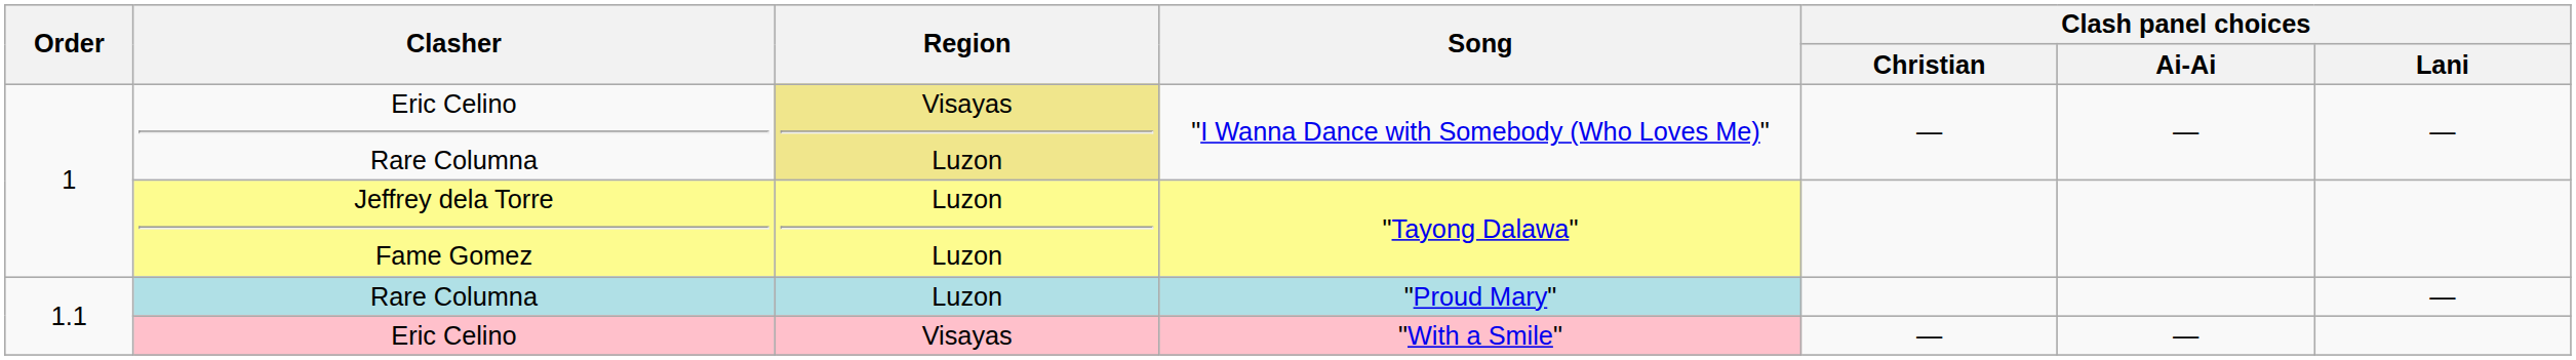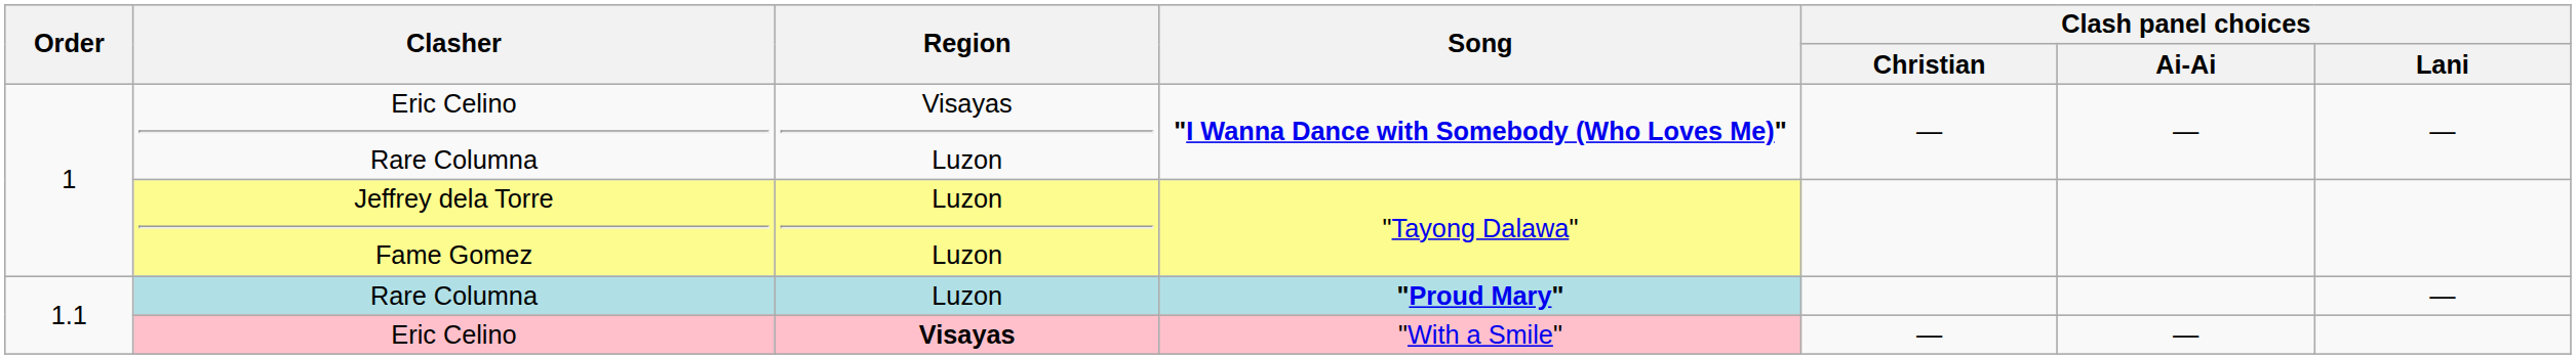Eric Celino Rare Columna | Region: khaki background -> no background
Eric Celino Rare Columna | Song: normal -> bold
Rare Columna | Song: normal -> bold
Eric Celino | Region: normal -> bold
